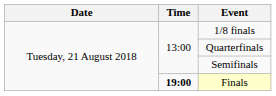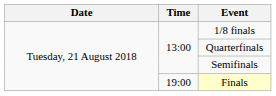Finals | Time: bold -> normal
